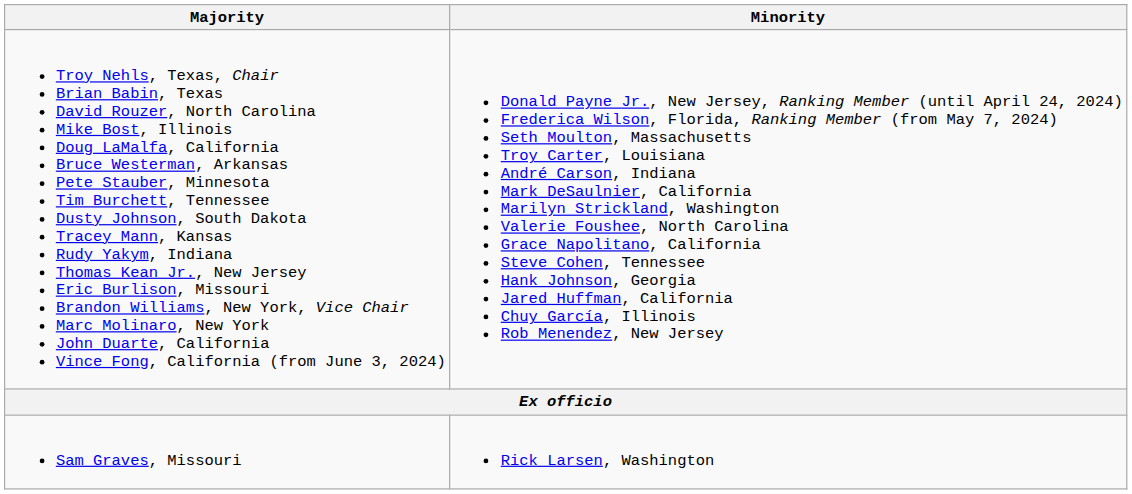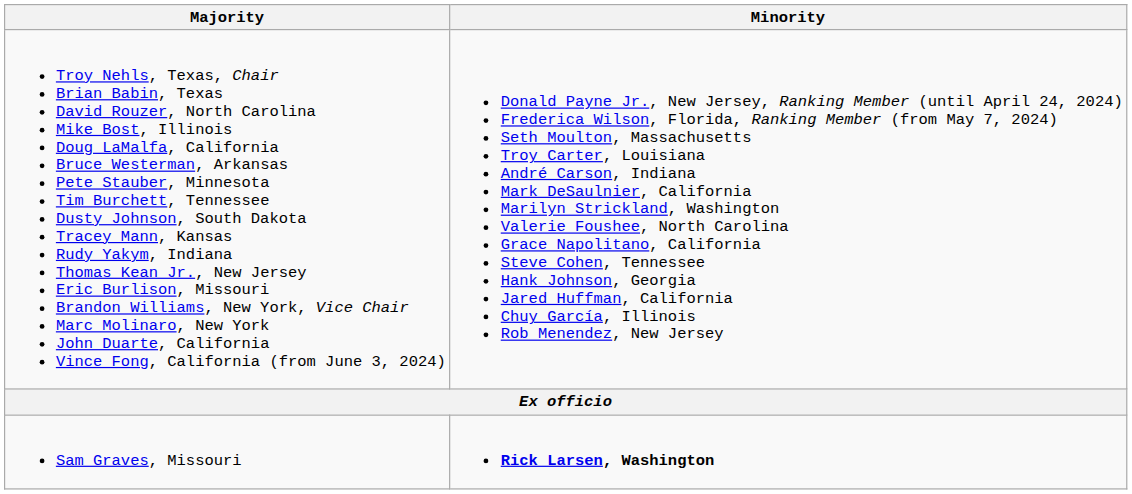Sam Graves, Missouri | Minority: normal -> bold
